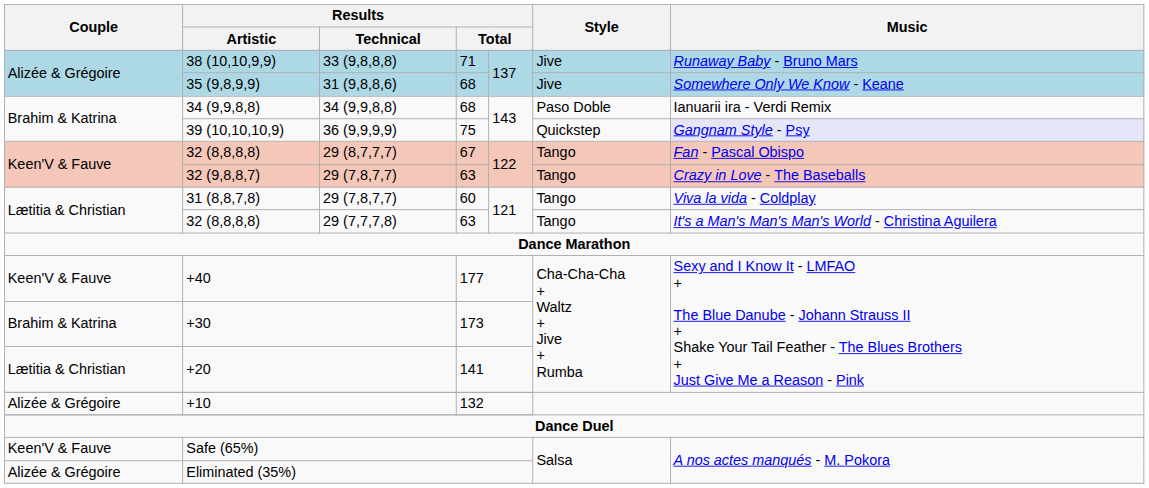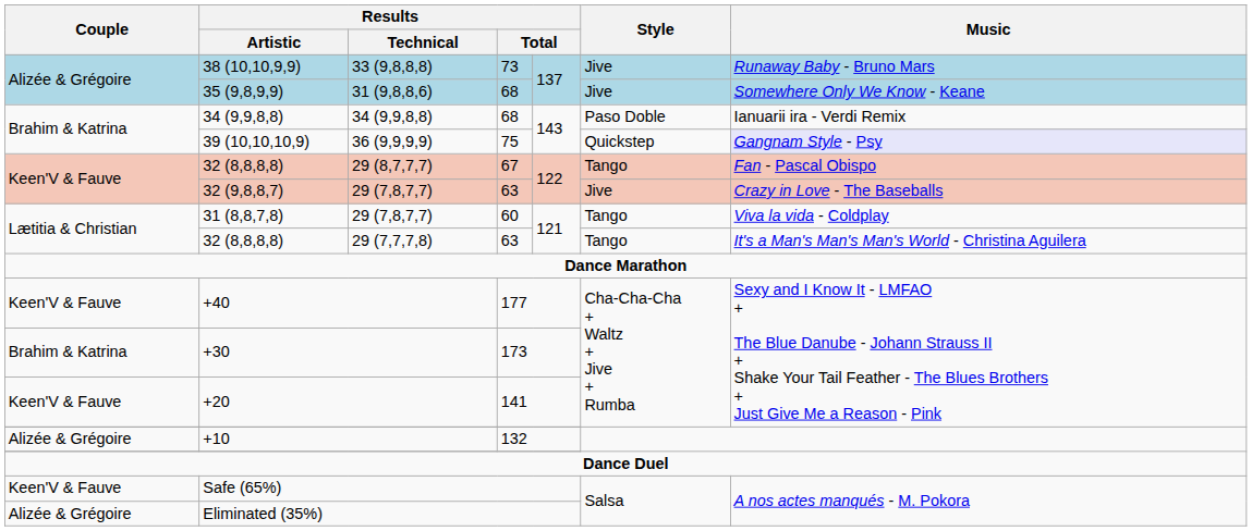38 (10,10,9,9) | column 4: 71 -> 73
32 (9,8,8,7) | Style: Tango -> Jive
+20 | Couple: Lætitia & Christian -> Keen'V & Fauve
